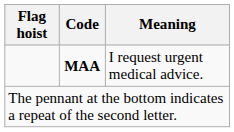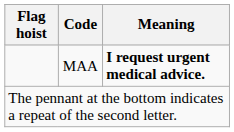row 2 | Code: bold -> normal
row 2 | Meaning: normal -> bold
